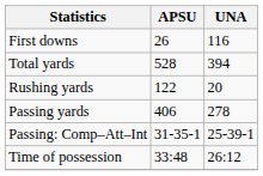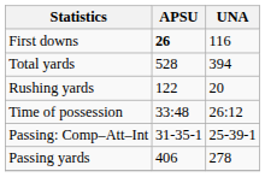First downs | APSU: normal -> bold
rows swapped: Passing yards <-> Time of possession
